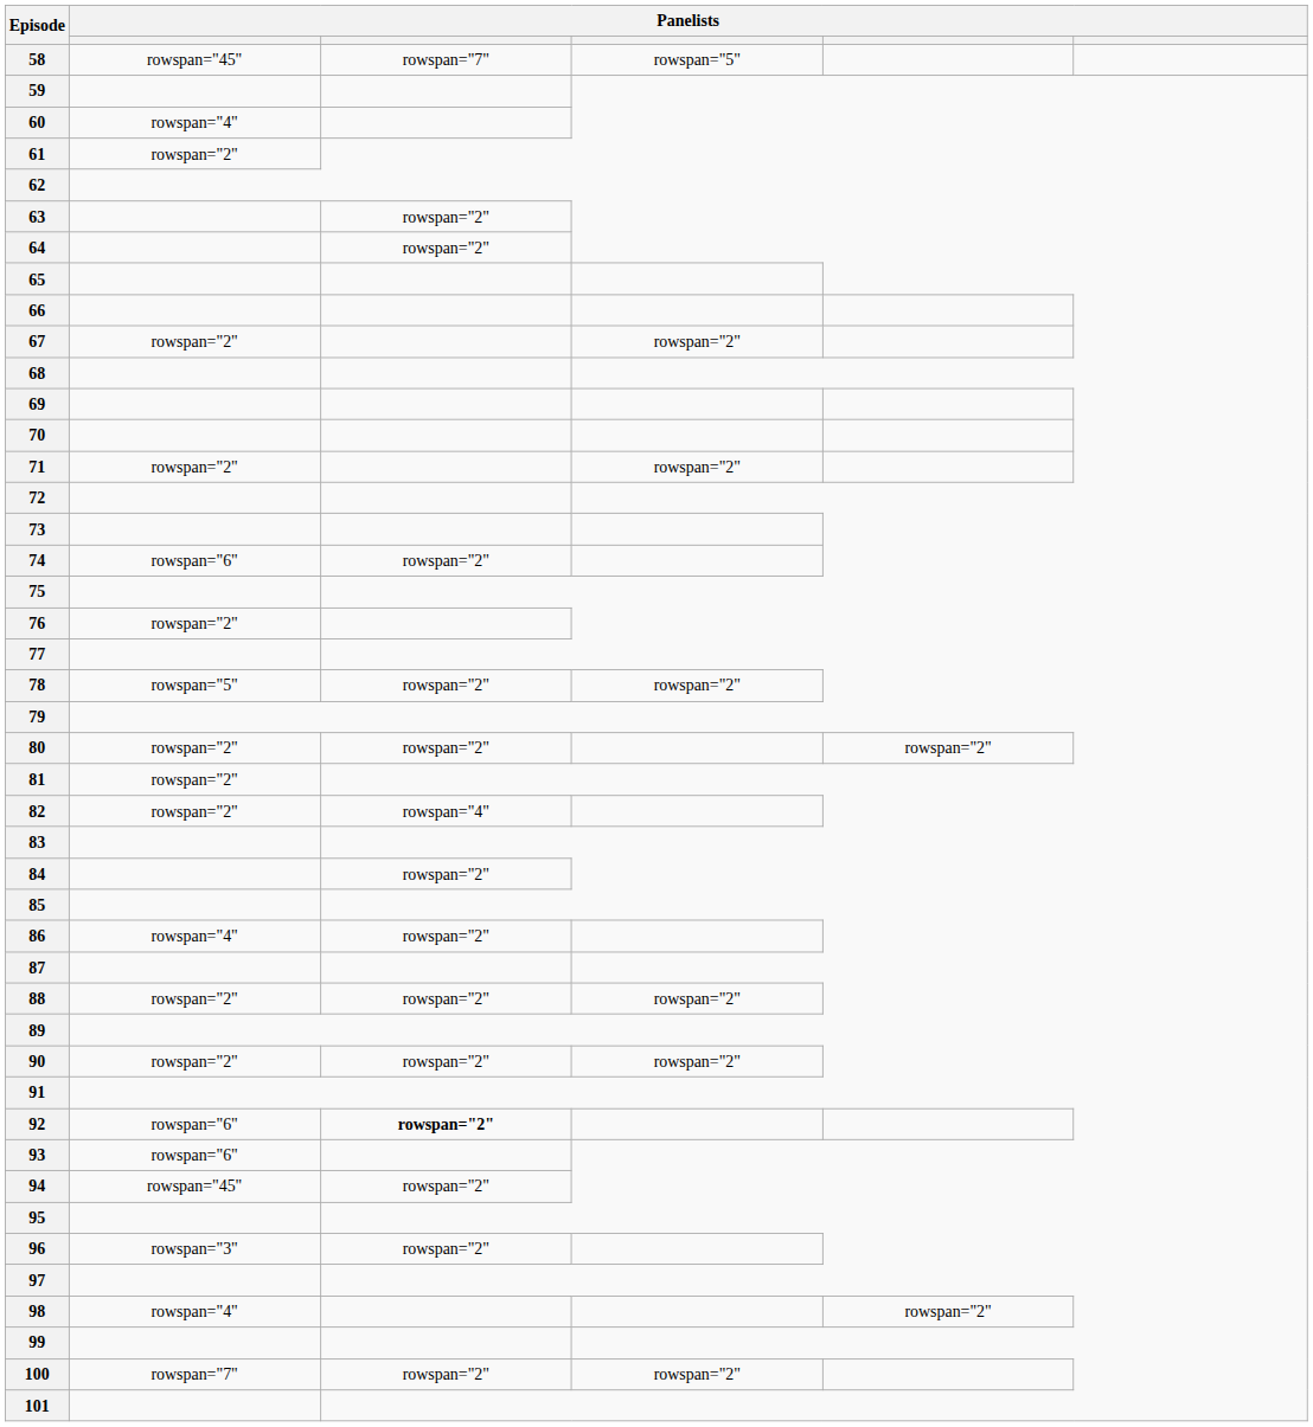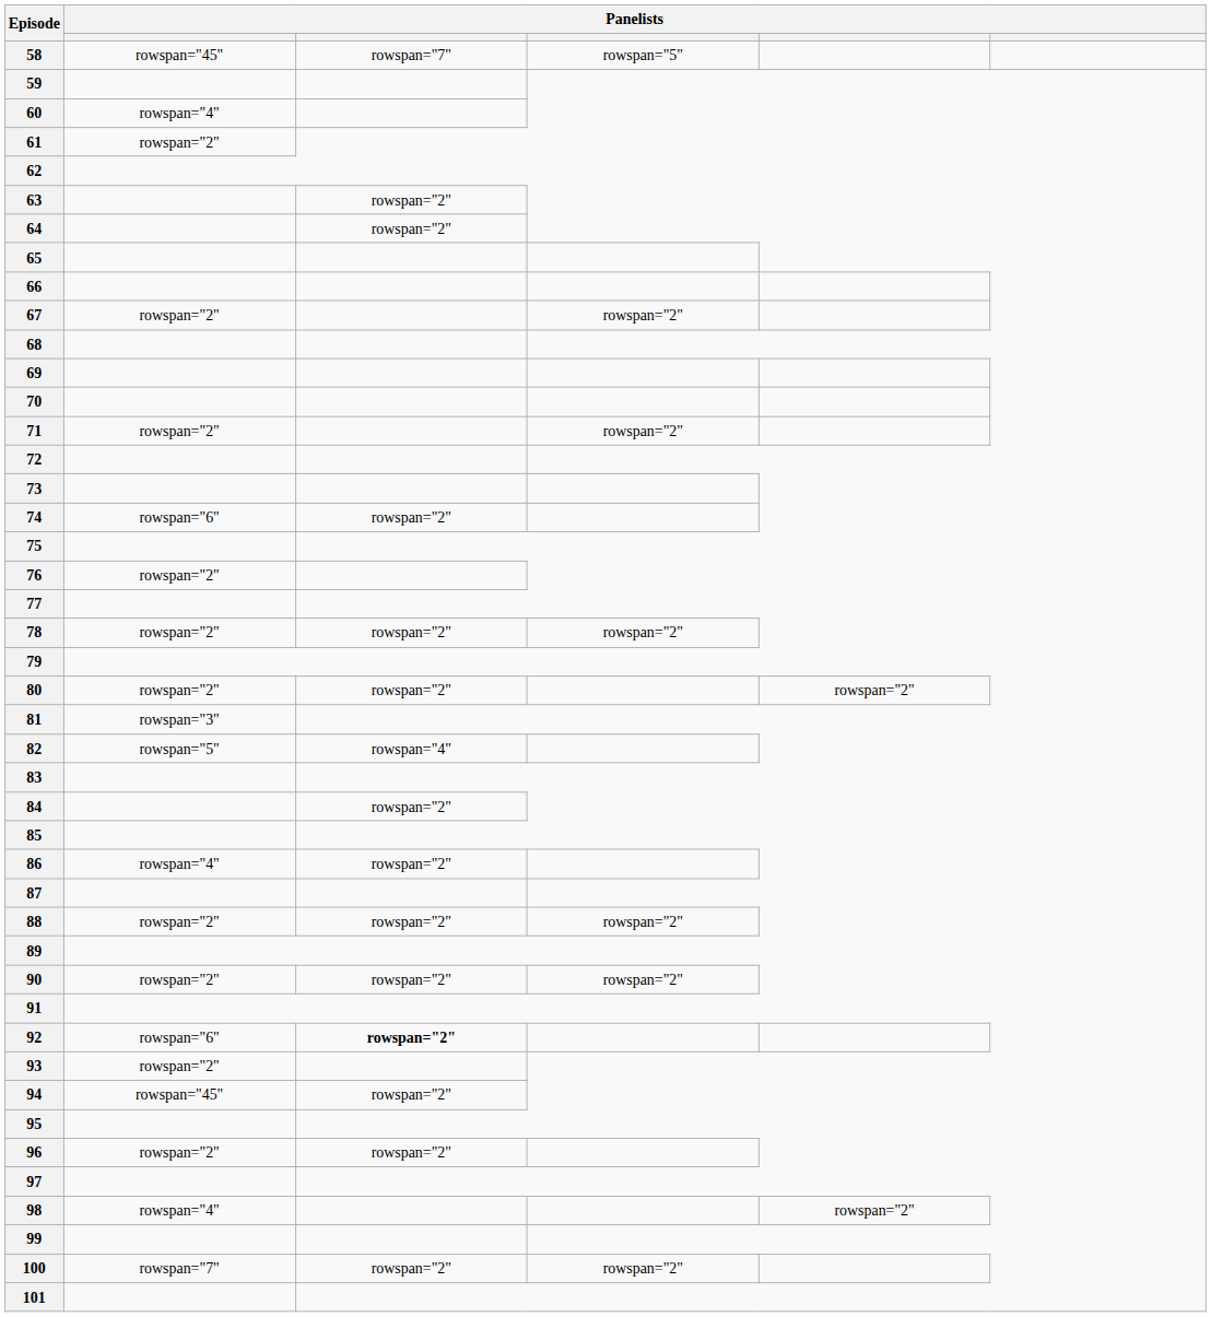78 | column 2: rowspan="5" -> rowspan="2"
81 | column 2: rowspan="2" -> rowspan="3"
82 | column 2: rowspan="2" -> rowspan="5"
93 | column 2: rowspan="6" -> rowspan="2"
96 | column 2: rowspan="3" -> rowspan="2"
